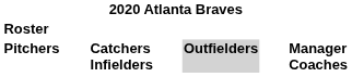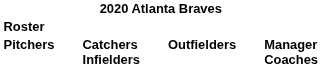Pitchers | column 3: lightgrey background -> no background
